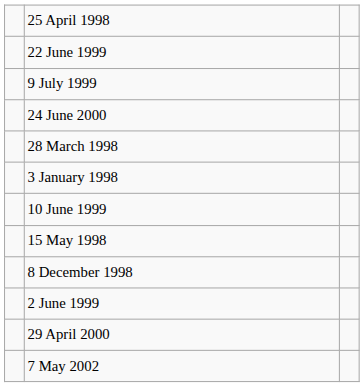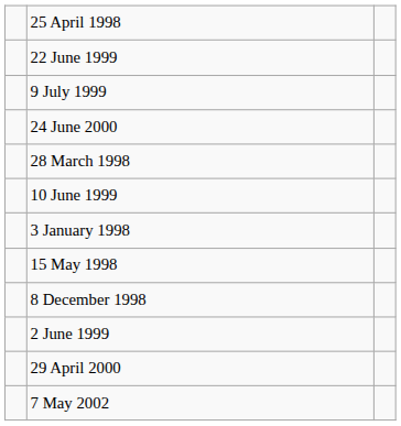rows swapped: 10 June 1999 <-> 3 January 1998
